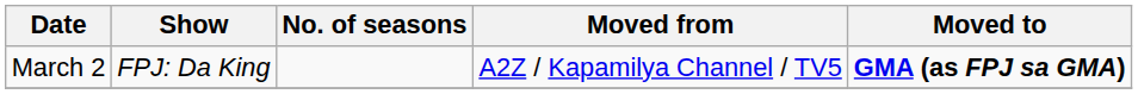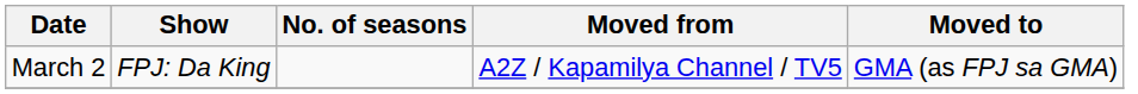March 2 | Moved to: bold -> normal
